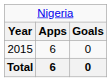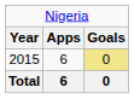2015 | column 3: no background -> khaki background
